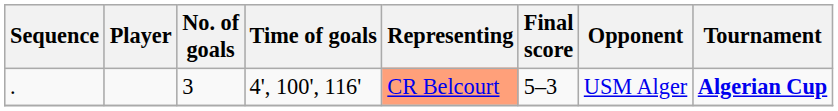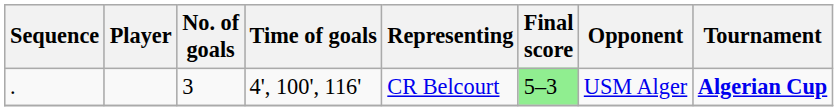. | Representing: lightsalmon background -> no background
. | Final score: no background -> lightgreen background
